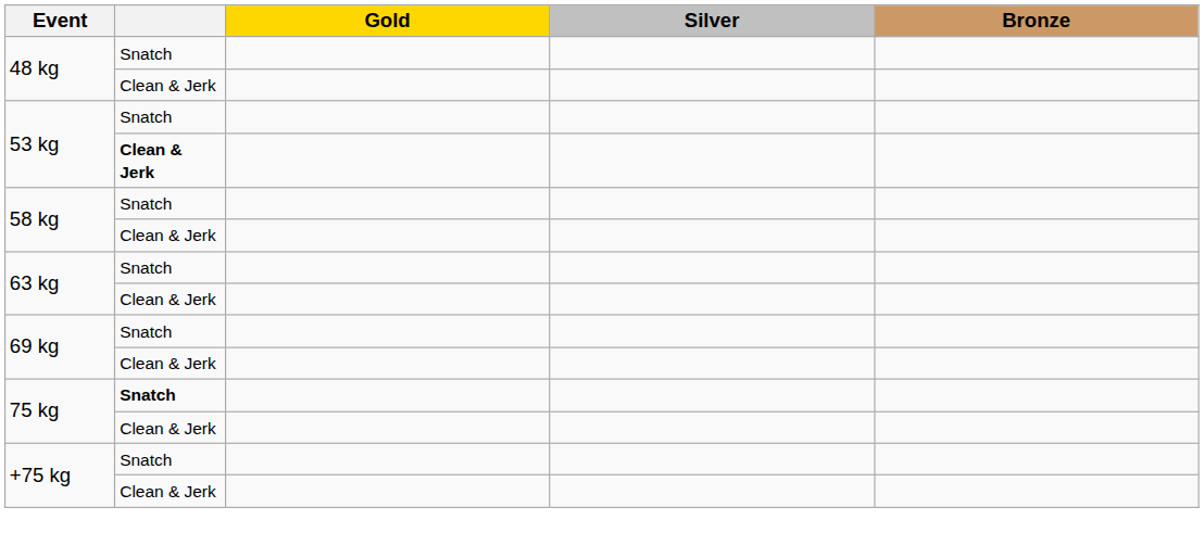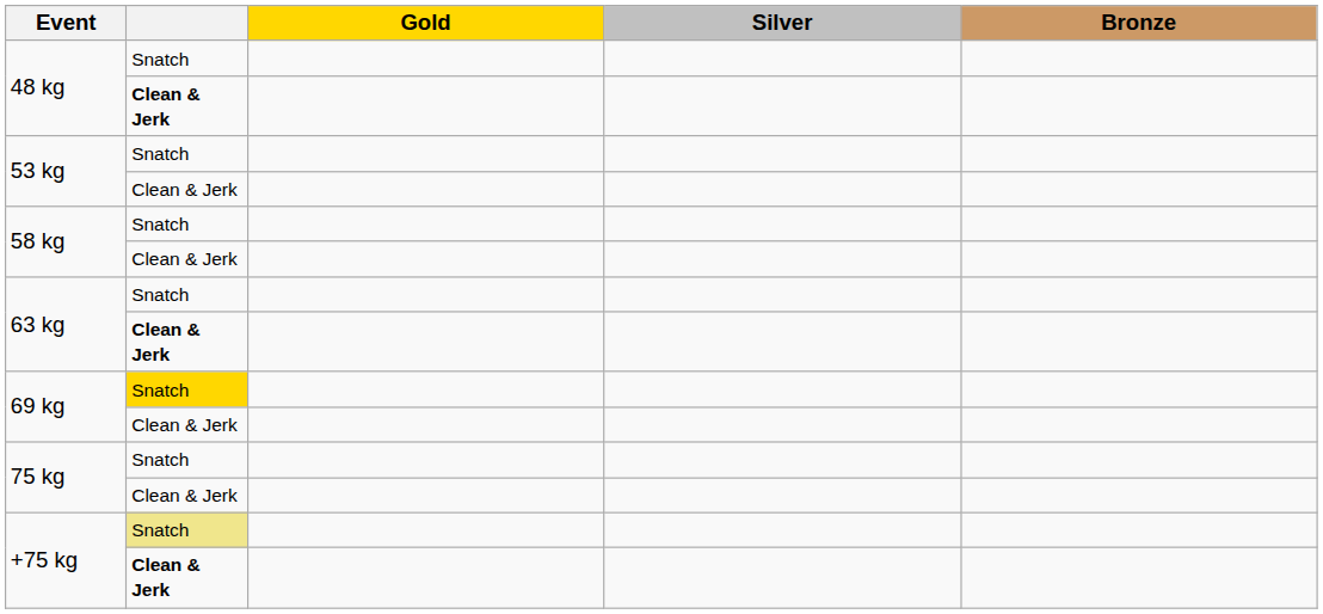48 kg / Clean & Jerk | column 2: normal -> bold
53 kg / Clean & Jerk | column 2: bold -> normal
63 kg / Clean & Jerk | column 2: normal -> bold
69 kg / Snatch | column 2: no background -> gold background
75 kg / Snatch | column 2: bold -> normal
+75 kg / Snatch | column 2: no background -> khaki background
+75 kg / Clean & Jerk | column 2: normal -> bold
